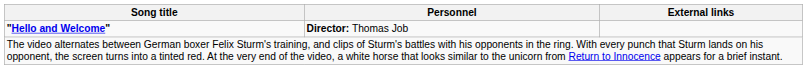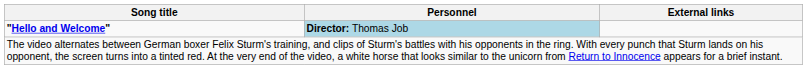"Hello and Welcome" | Personnel: no background -> lightblue background
